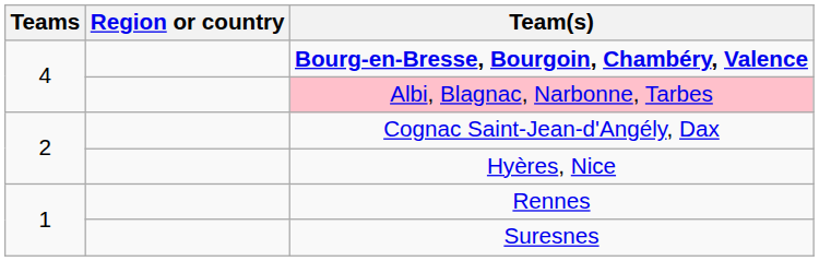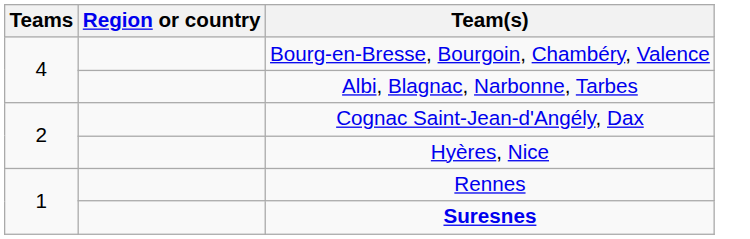Bourg-en-Bresse, Bourgoin, Chambéry, Valence | Team(s): bold -> normal
Albi, Blagnac, Narbonne, Tarbes | Team(s): pink background -> no background
Suresnes | Team(s): normal -> bold
